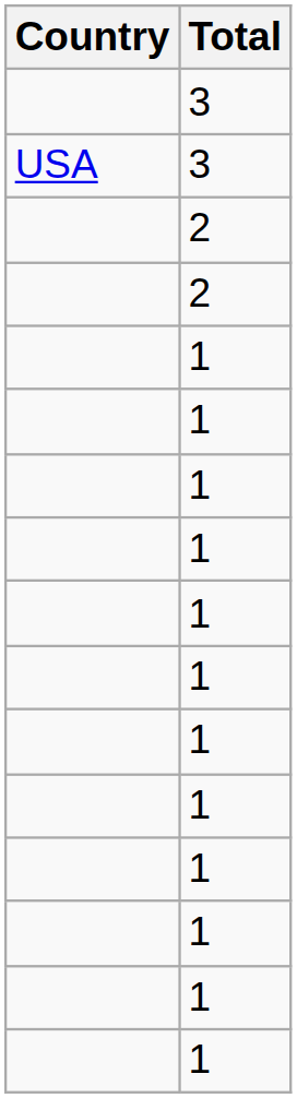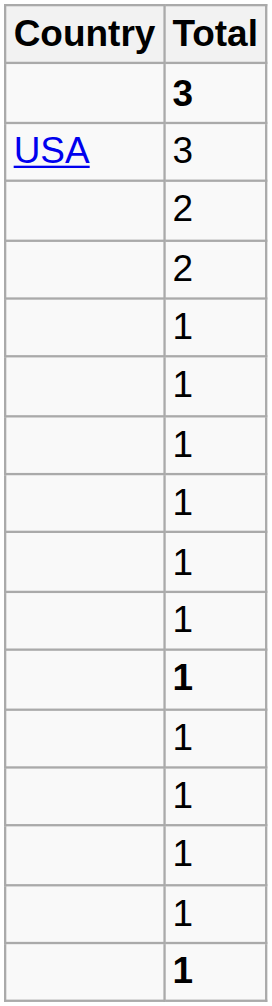row 2 | Total: normal -> bold
row 12 | Total: normal -> bold
row 17 | Total: normal -> bold
